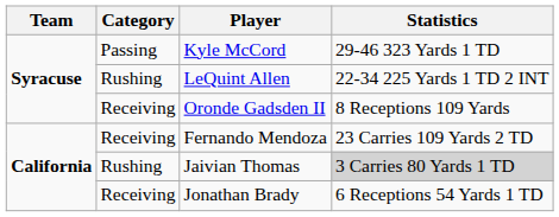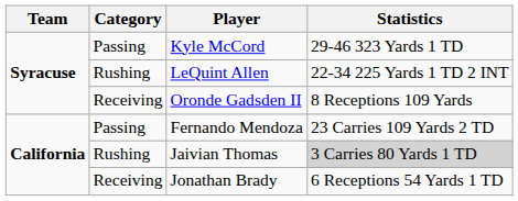Fernando Mendoza | Category: Receiving -> Passing
